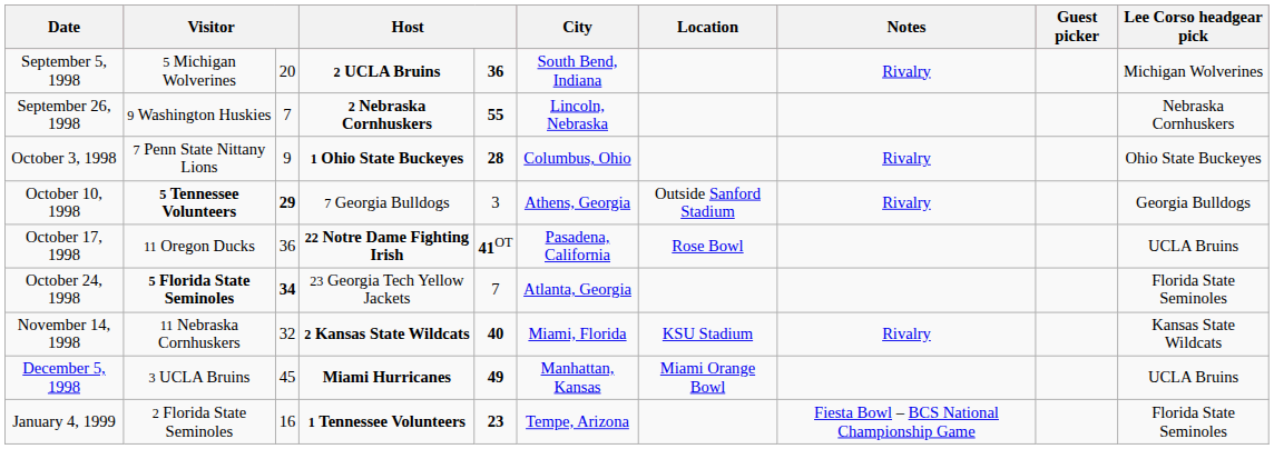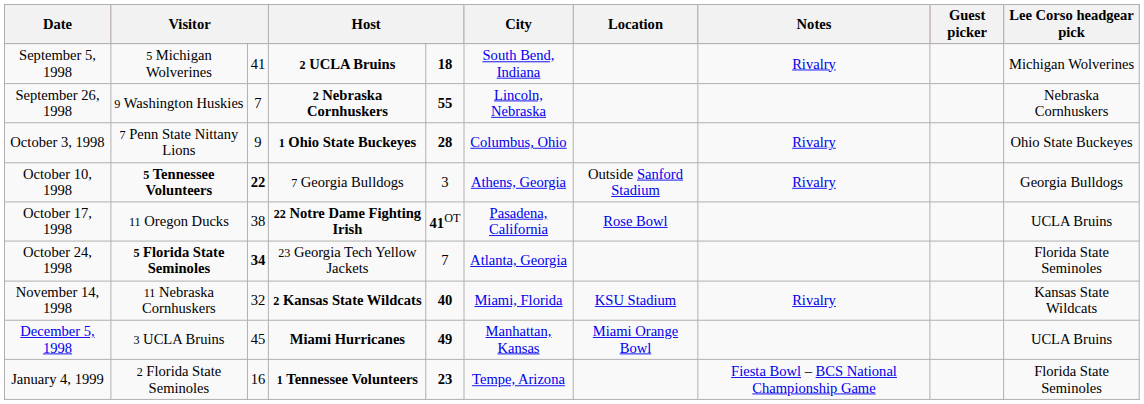September 5, 1998 | column 3: 20 -> 41
September 5, 1998 | column 5: 36 -> 18
October 10, 1998 | column 3: 29 -> 22
October 17, 1998 | column 3: 36 -> 38
